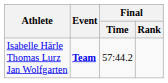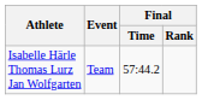Isabelle Härle Thomas Lurz Jan Wolfgarten | Event: bold -> normal
